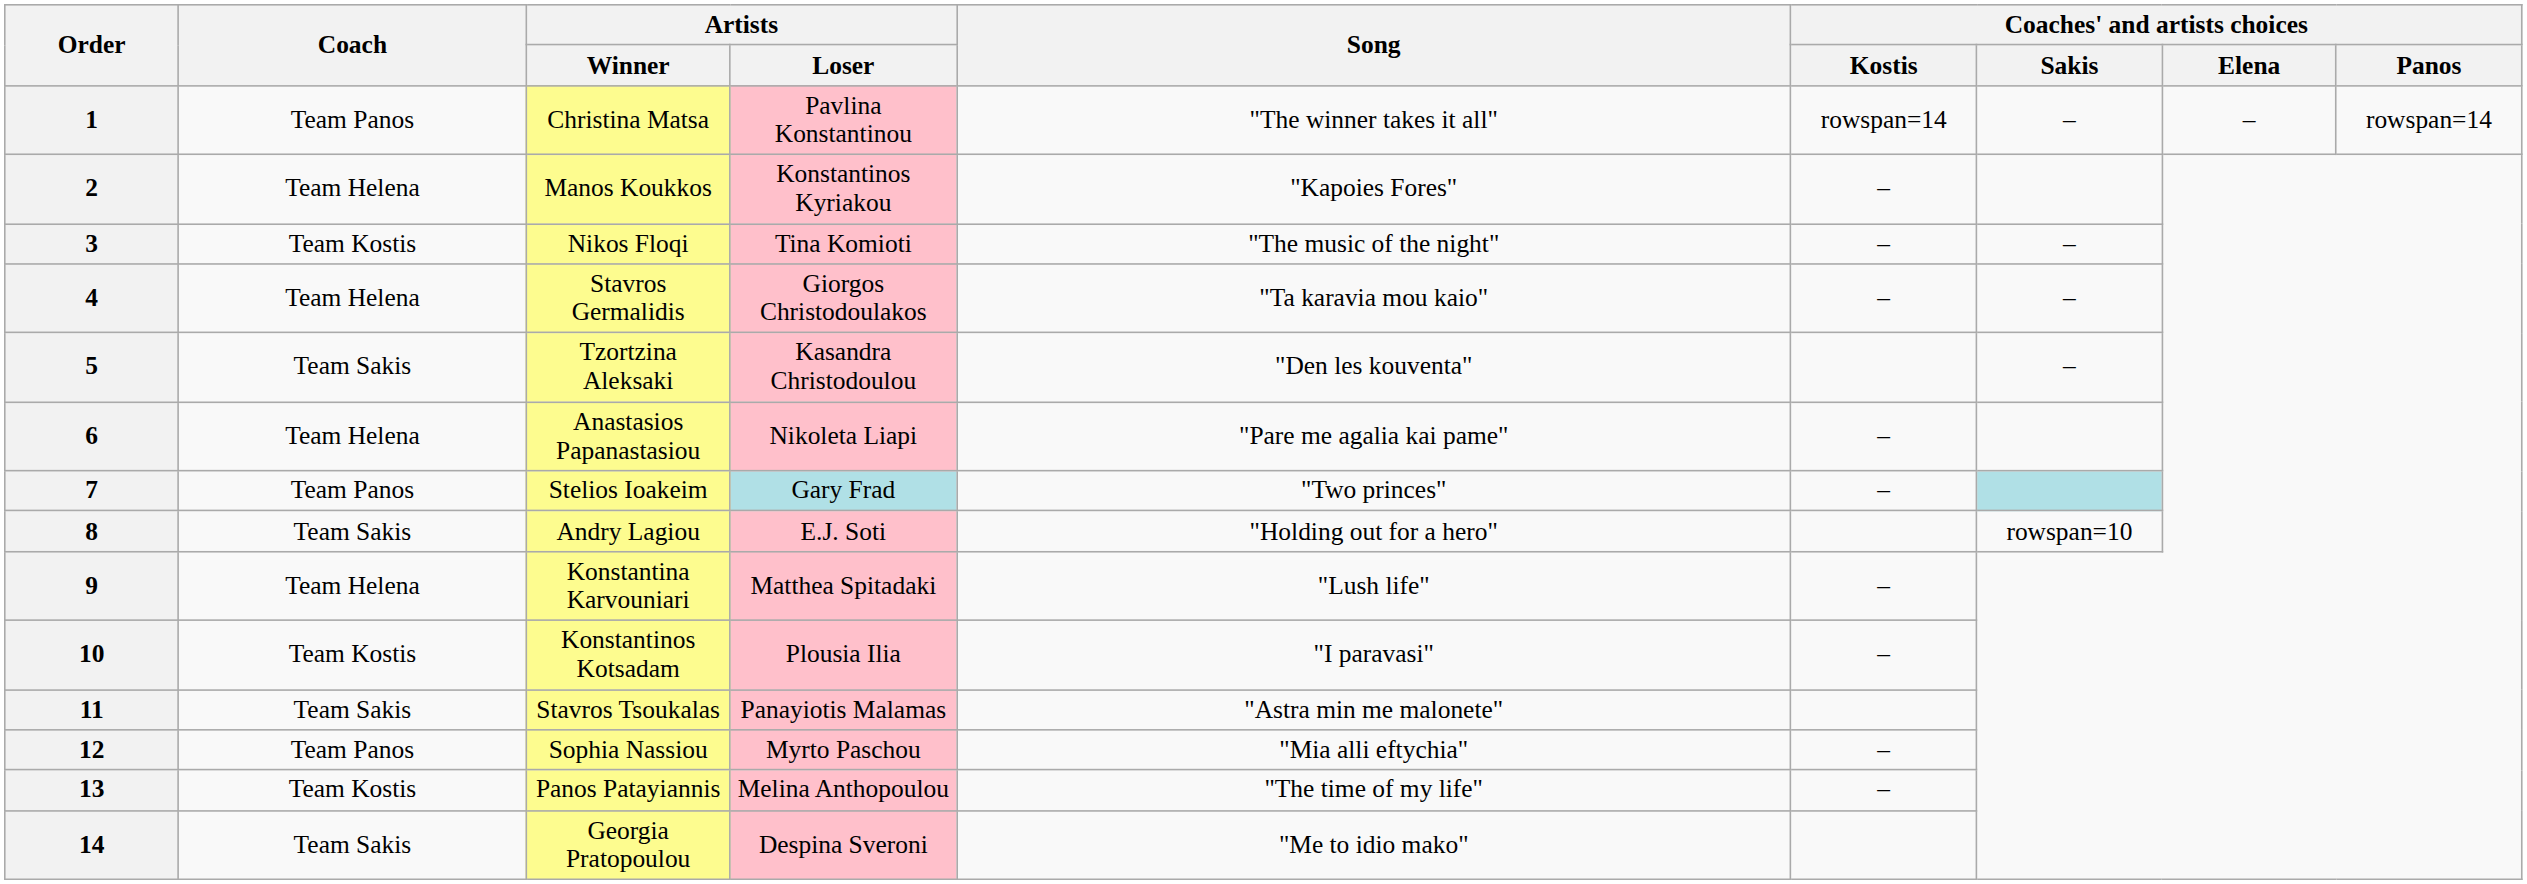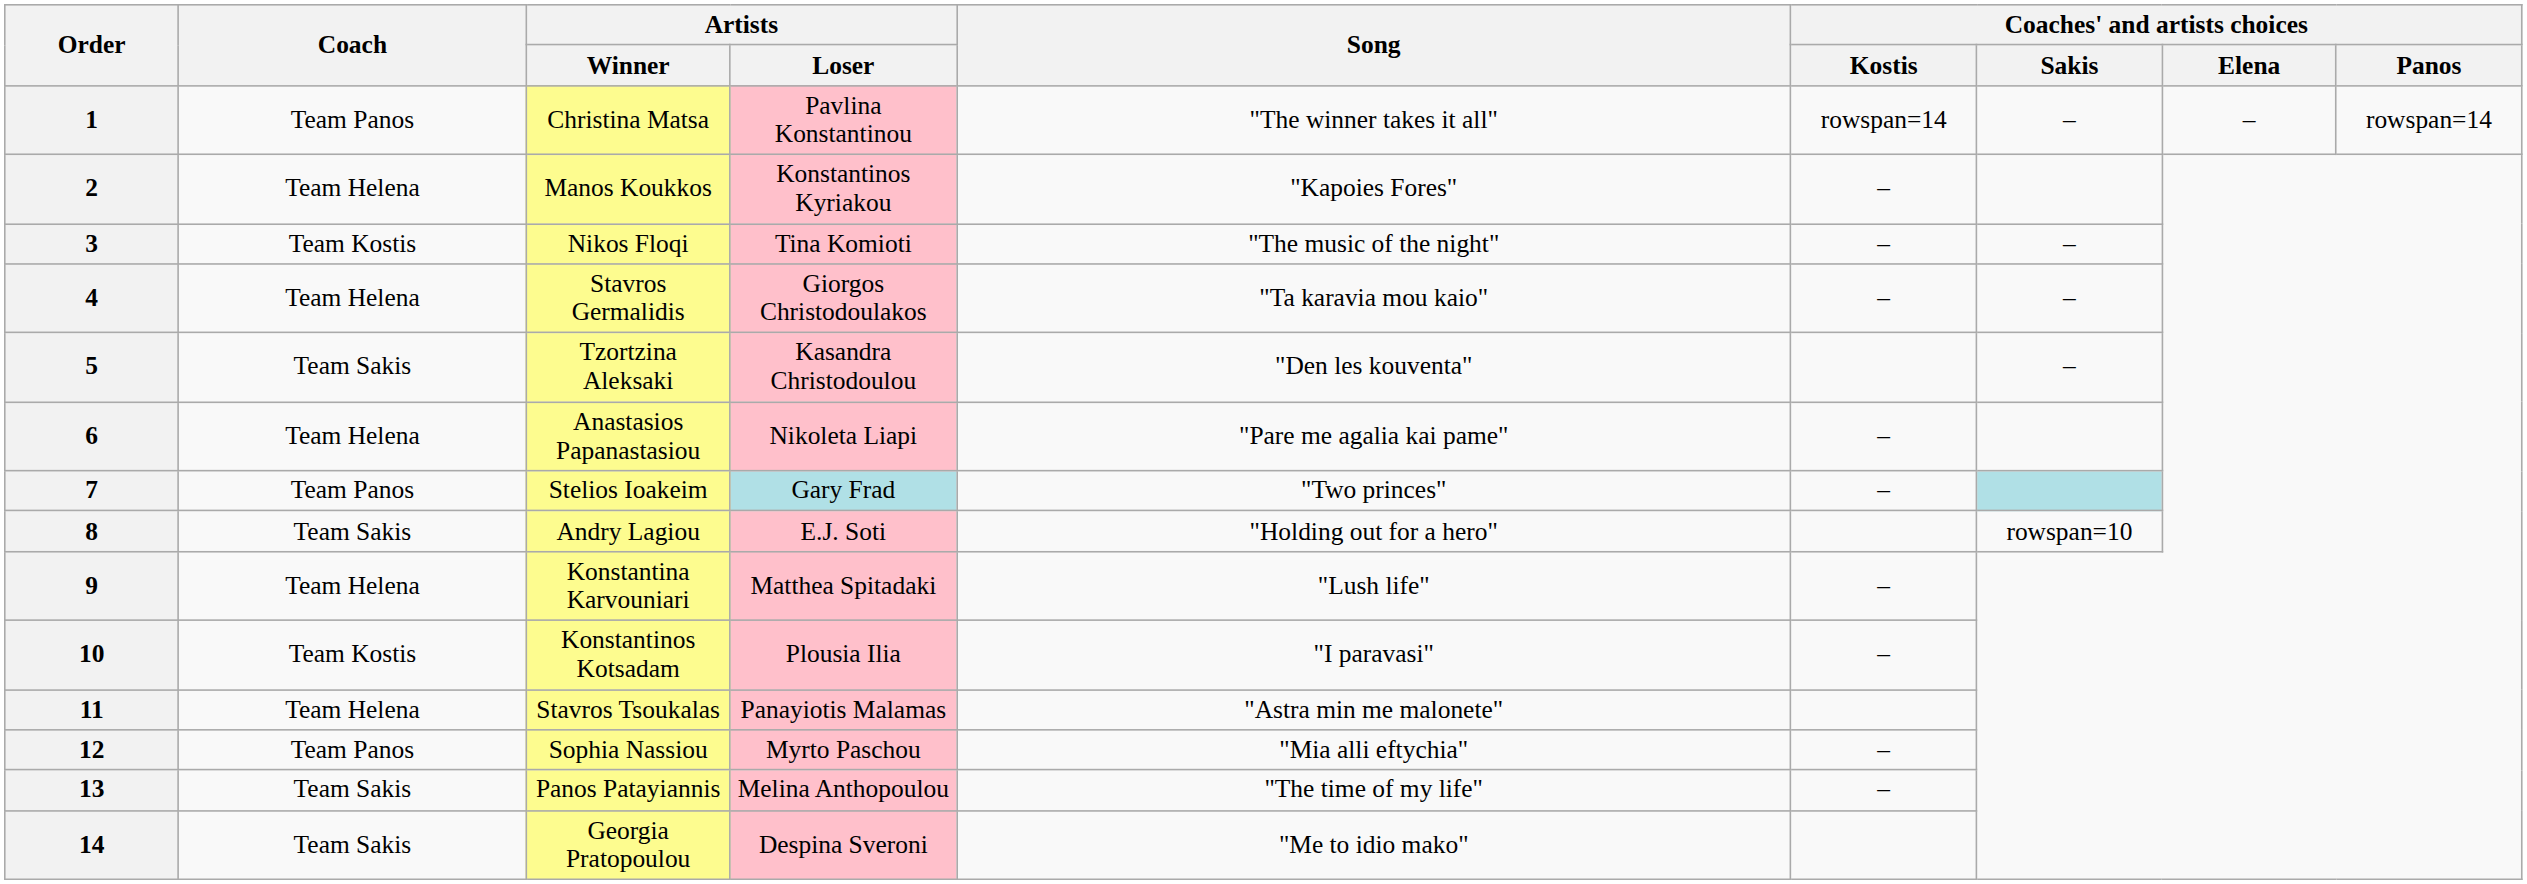11 | Coach: Team Sakis -> Team Helena
13 | Coach: Team Kostis -> Team Sakis
